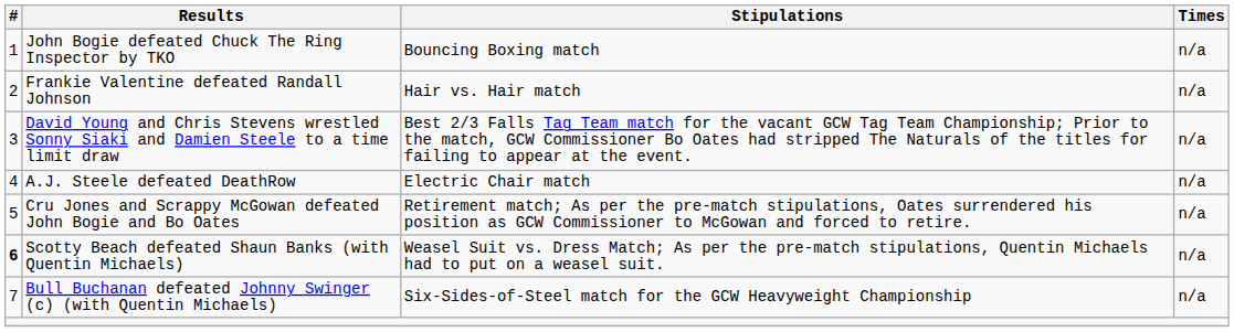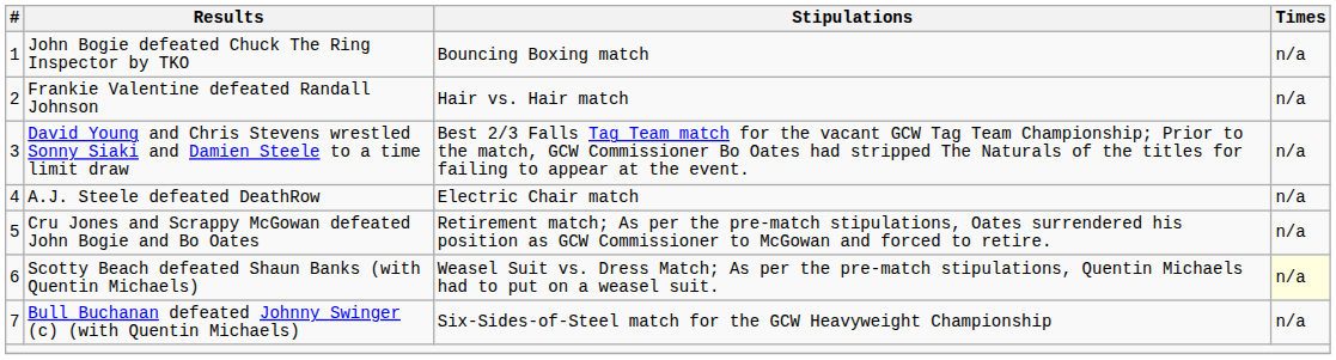Scotty Beach defeated Shaun Banks (with Quentin Michaels) | #: bold -> normal
Scotty Beach defeated Shaun Banks (with Quentin Michaels) | Times: no background -> lightyellow background
